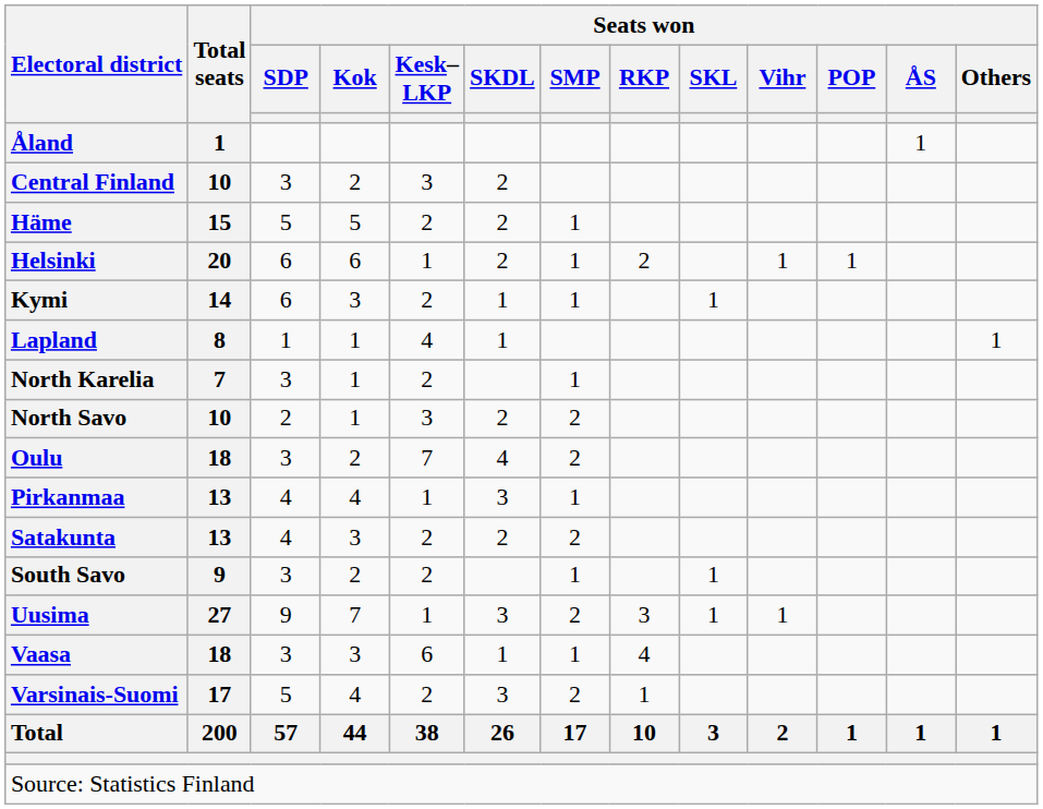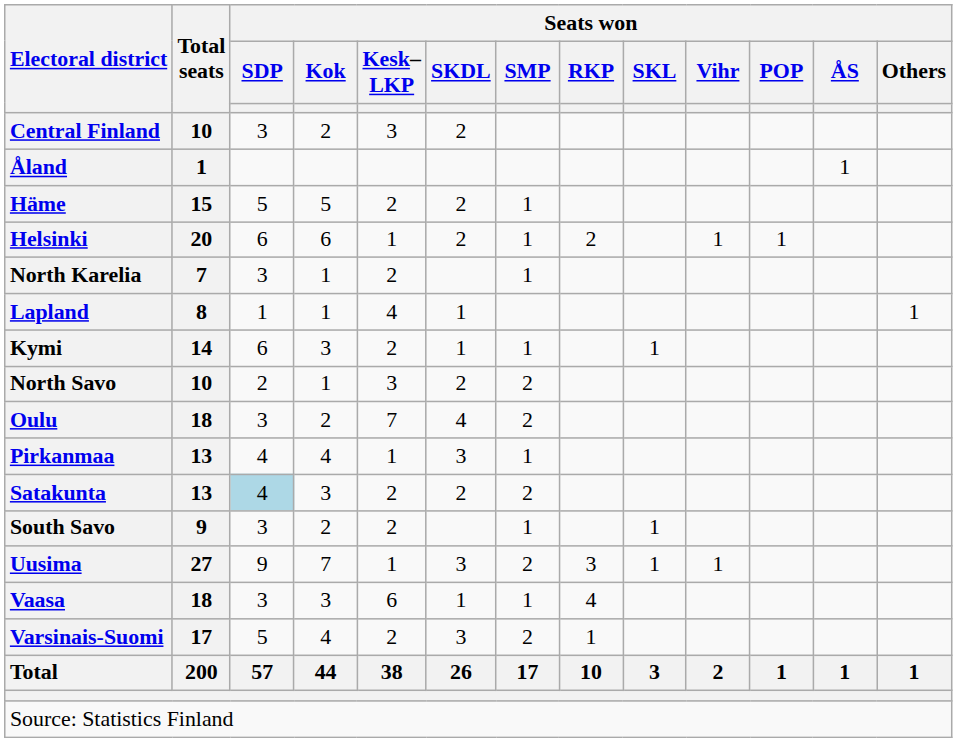rows swapped: Åland <-> Central Finland
rows swapped: Kymi <-> North Karelia
Satakunta | Seats won / SDP: no background -> lightblue background
